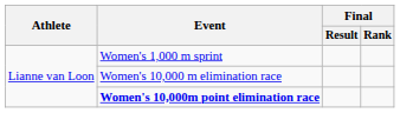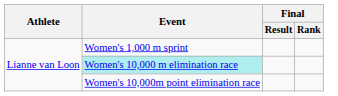Women's 10,000 m elimination race | Event: no background -> paleturquoise background
Women's 10,000m point elimination race | Event: bold -> normal
